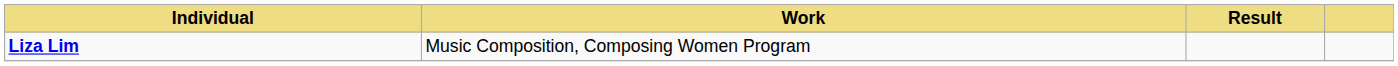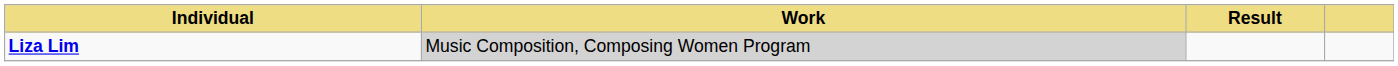Liza Lim | Work: no background -> lightgrey background
